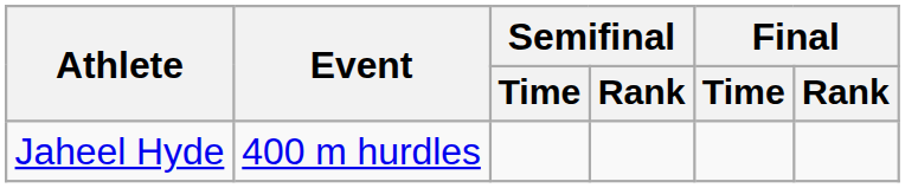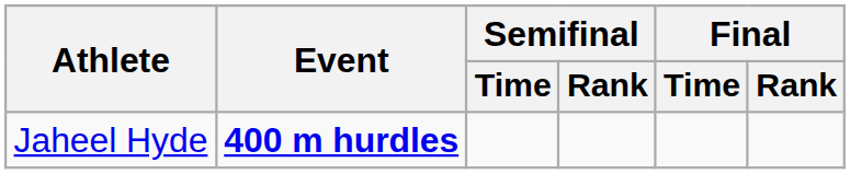Jaheel Hyde | Event: normal -> bold
